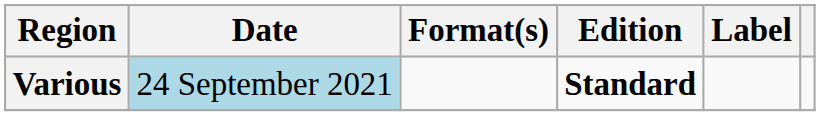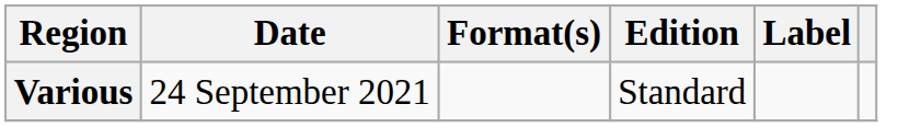Various | Date: lightblue background -> no background
Various | Edition: bold -> normal
